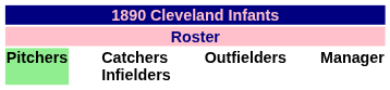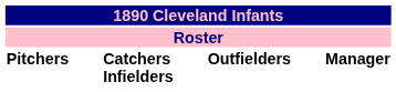Pitchers | column 1: lightgreen background -> no background
